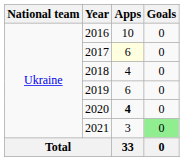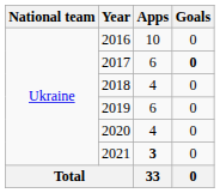2017 | Apps: lightyellow background -> no background
2017 | Goals: normal -> bold
2020 | Apps: bold -> normal
2021 | Apps: normal -> bold
2021 | Goals: lightgreen background -> no background
